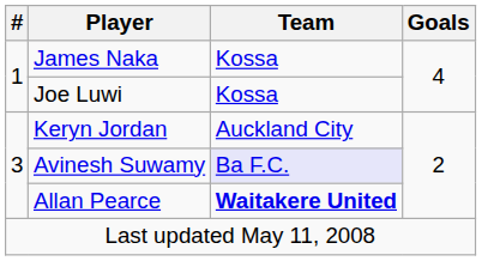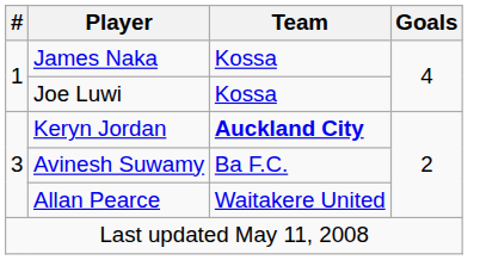Keryn Jordan | Team: normal -> bold
Avinesh Suwamy | Team: lavender background -> no background
Allan Pearce | Team: bold -> normal
